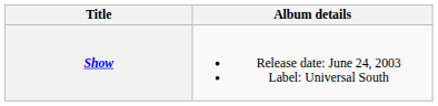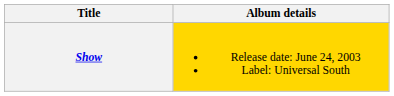Show | Album details: no background -> gold background
